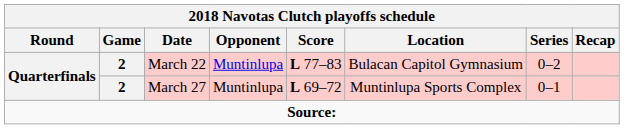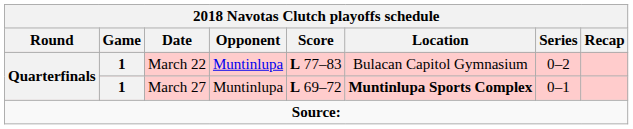March 22 | Game: 2 -> 1
March 27 | Game: 2 -> 1
March 27 | Location: normal -> bold
